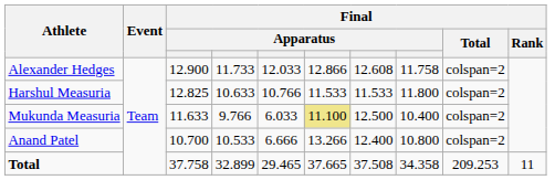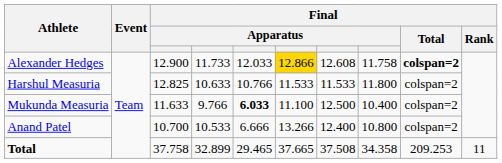Alexander Hedges | column 6: no background -> gold background
Alexander Hedges | Final / Total: normal -> bold
Mukunda Measuria | column 5: normal -> bold
Mukunda Measuria | column 6: khaki background -> no background
